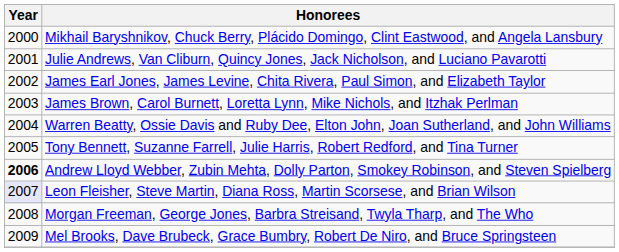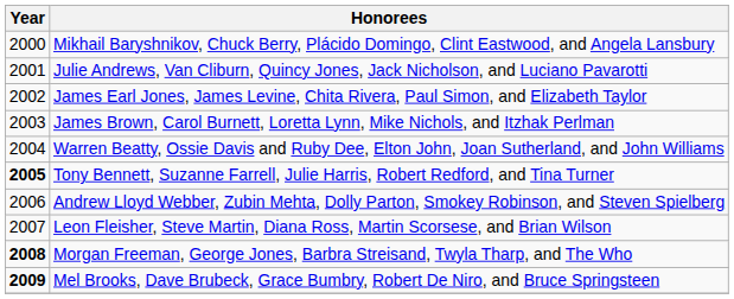row 7 | Year: normal -> bold
row 8 | Year: bold -> normal
row 9 | Year: lavender background -> no background
row 10 | Year: normal -> bold
row 11 | Year: normal -> bold
